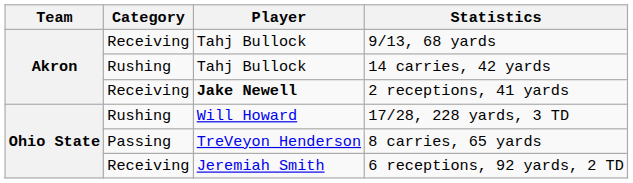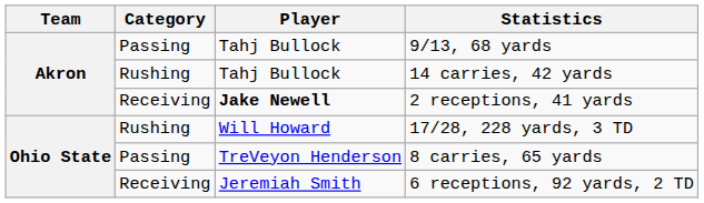9/13, 68 yards | Category: Receiving -> Passing
